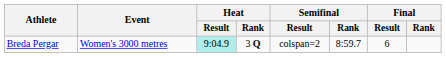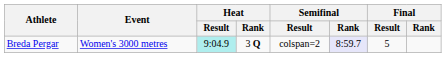Breda Pergar | Semifinal / Rank: no background -> lavender background
Breda Pergar | Final / Result: 6 -> 5
